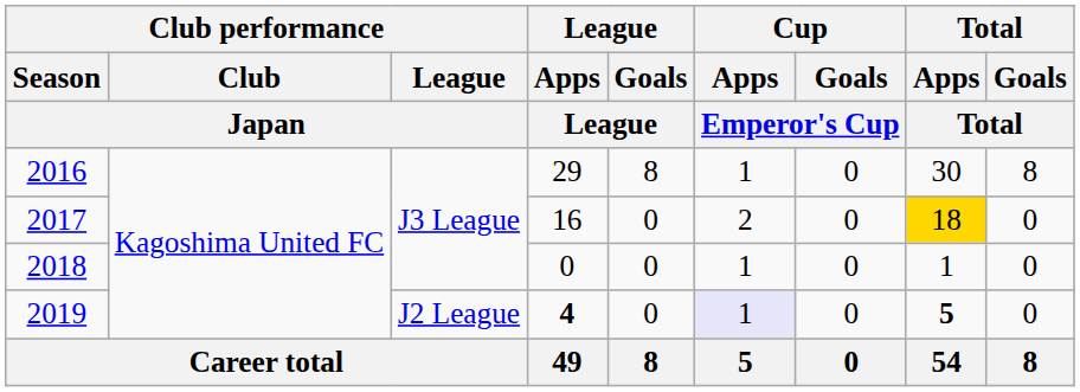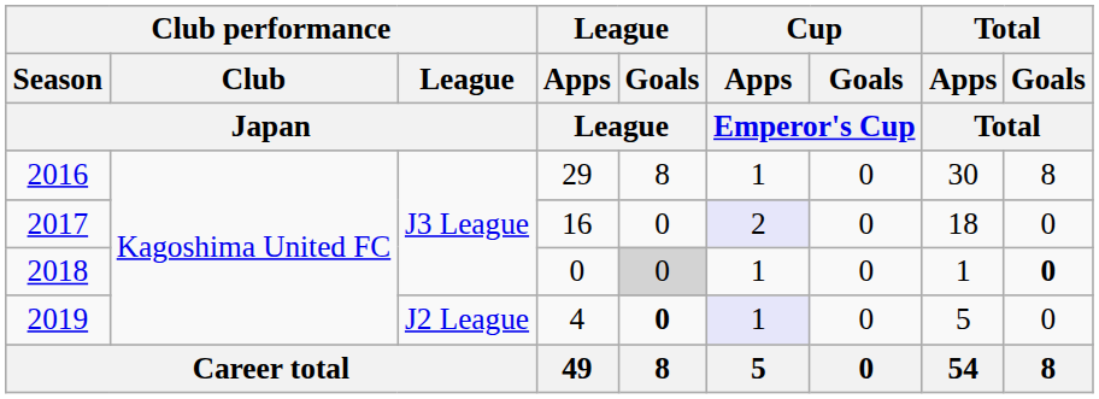2017 | Cup / Apps / Emperor's Cup: no background -> lavender background
2017 | Total / Apps / Total: gold background -> no background
2018 | League / Goals / League: no background -> lightgrey background
2018 | Total / Goals / Total: normal -> bold
2019 | League / Apps / League: bold -> normal
2019 | League / Goals / League: normal -> bold
2019 | Total / Apps / Total: bold -> normal
